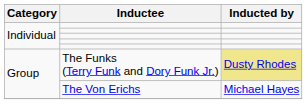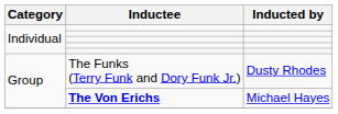The Funks (Terry Funk and Dory Funk Jr.) | Inducted by: khaki background -> no background
The Von Erichs | Inductee: normal -> bold
